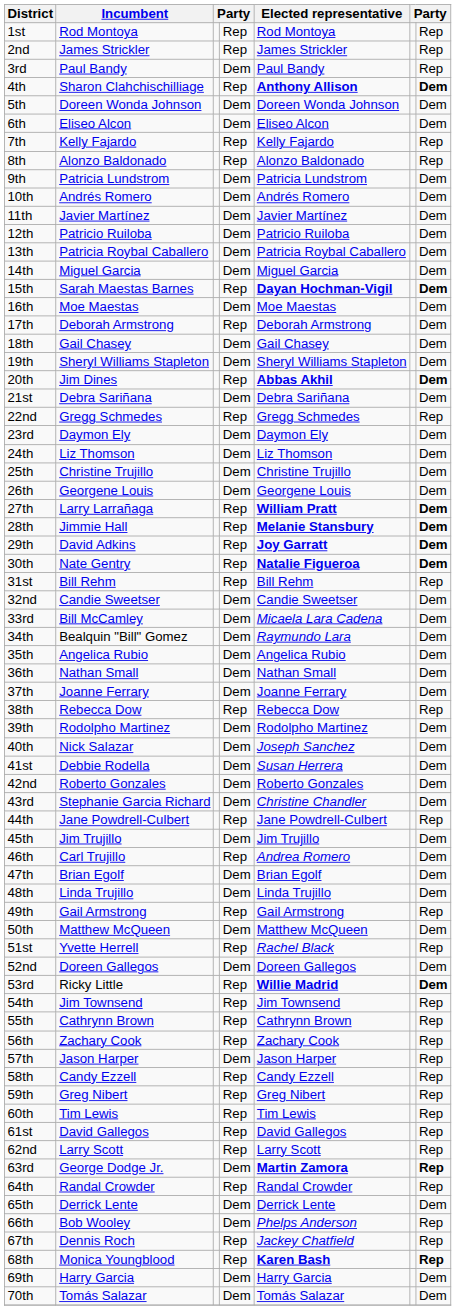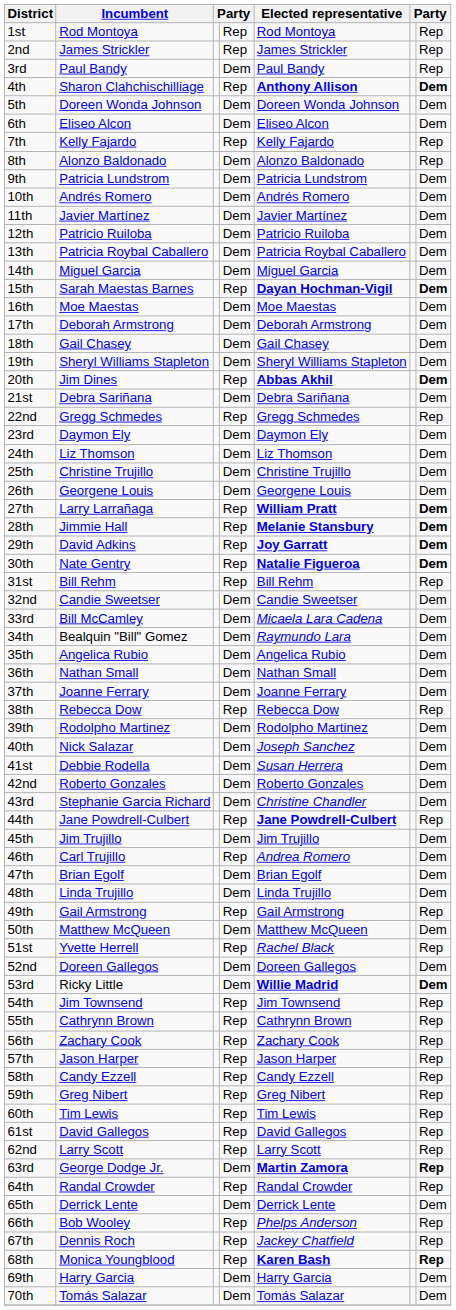8th | column 4: Rep -> Dem
17th | column 4: Rep -> Dem
44th | Elected representative: normal -> bold
53rd | column 4: Rep -> Dem
57th | column 4: Dem -> Rep
66th | column 4: Dem -> Rep
